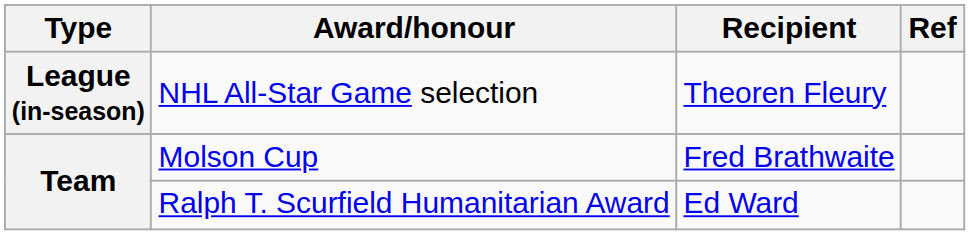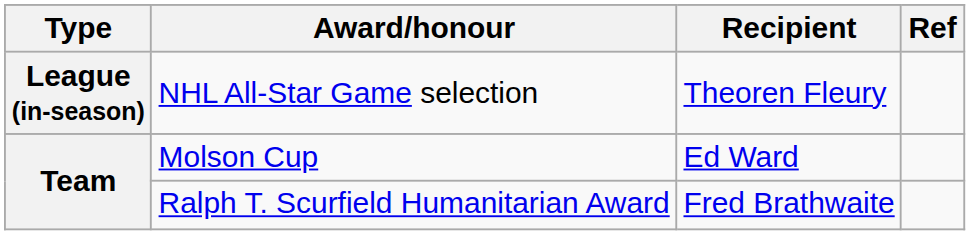Molson Cup | Recipient: Fred Brathwaite -> Ed Ward
Ralph T. Scurfield Humanitarian Award | Recipient: Ed Ward -> Fred Brathwaite
